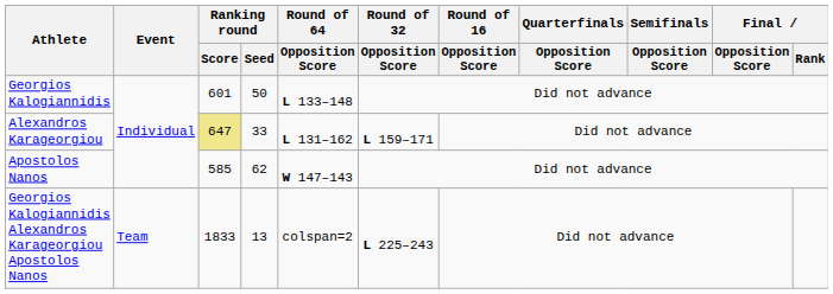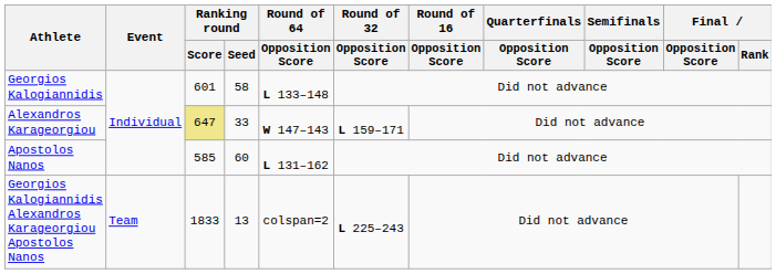Georgios Kalogiannidis | Ranking round / Seed: 50 -> 58
Alexandros Karageorgiou | Round of 64 / Opposition Score: L 131–162 -> W 147–143
Apostolos Nanos | Ranking round / Seed: 62 -> 60
Apostolos Nanos | Round of 64 / Opposition Score: W 147–143 -> L 131–162
